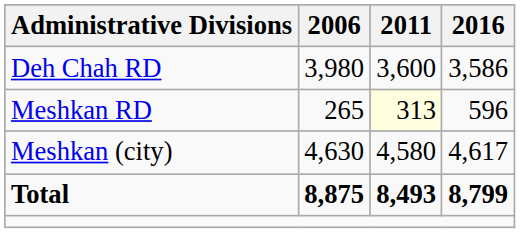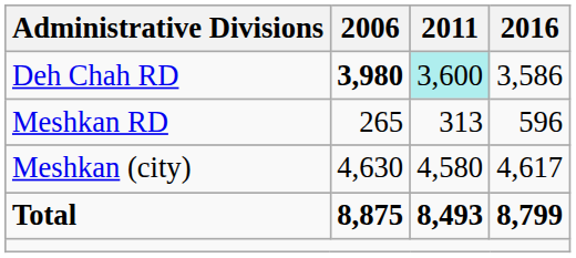Deh Chah RD | 2006: normal -> bold
Deh Chah RD | 2011: no background -> paleturquoise background
Meshkan RD | 2011: lightyellow background -> no background
